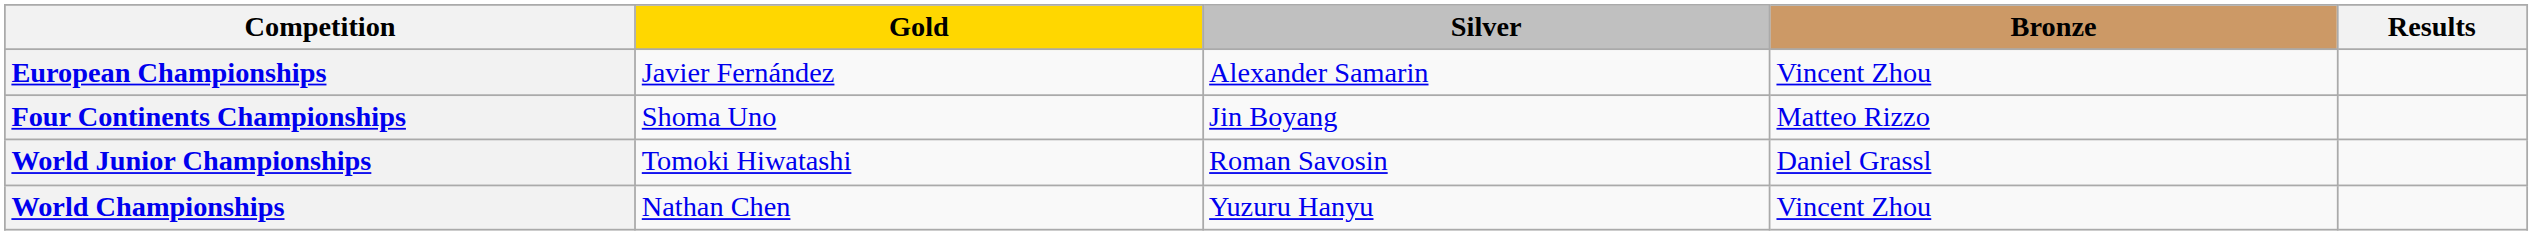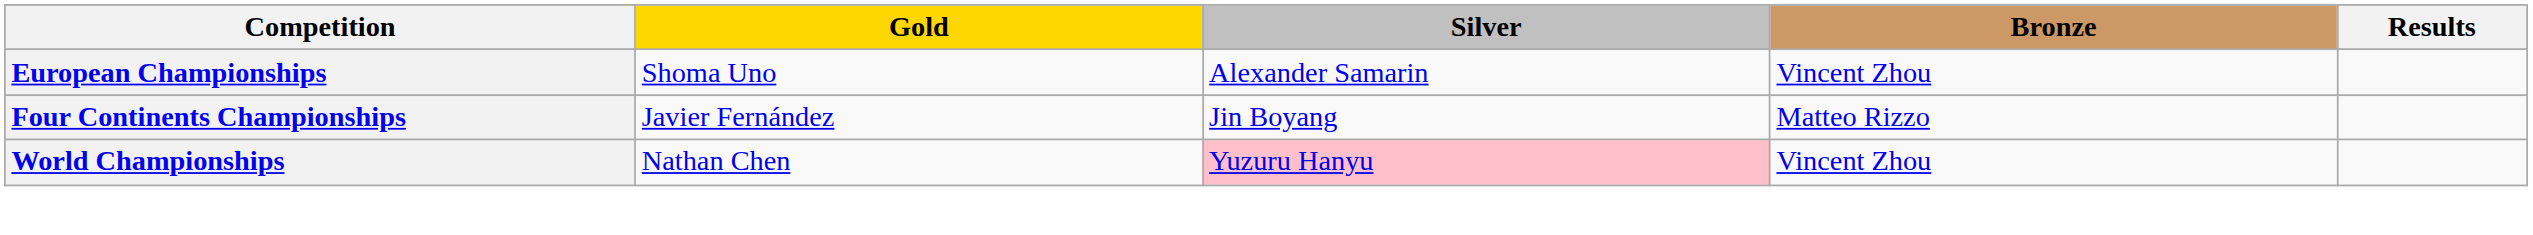European Championships | Gold: Javier Fernández -> Shoma Uno
Four Continents Championships | Gold: Shoma Uno -> Javier Fernández
- row: World Junior Championships | Tomoki Hiwatashi | Roman Savosin | Daniel Grassl
World Championships | Silver: no background -> pink background
